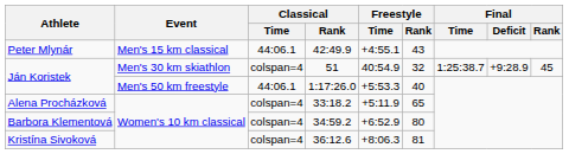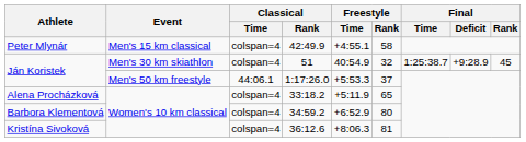42:49.9 | Classical / Time: 44:06.1 -> colspan=4
42:49.9 | Freestyle / Rank: 43 -> 58
1:17:26.0 | Freestyle / Rank: 40 -> 37
